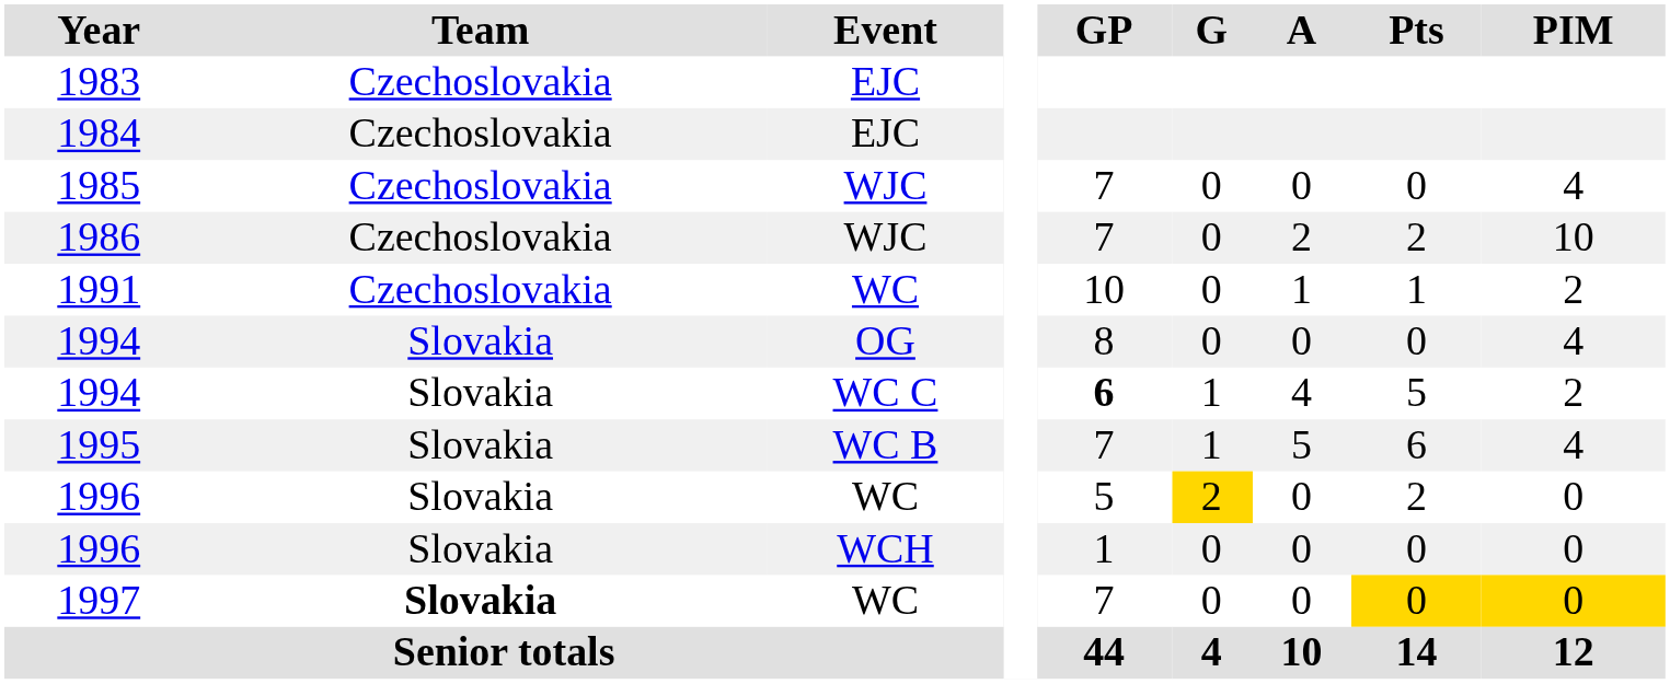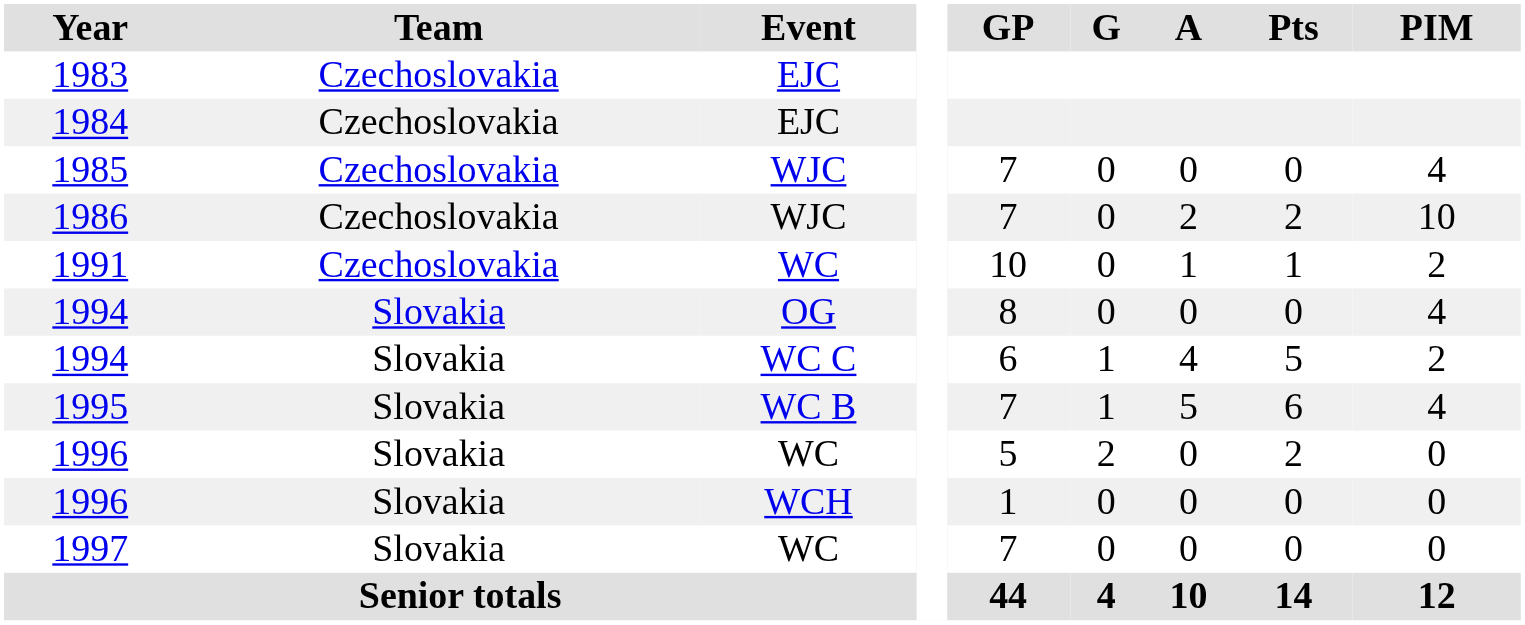1994 / WC C | GP: bold -> normal
1996 / WC | G: gold background -> no background
1997 | Team: bold -> normal
1997 | Pts: gold background -> no background
1997 | PIM: gold background -> no background
